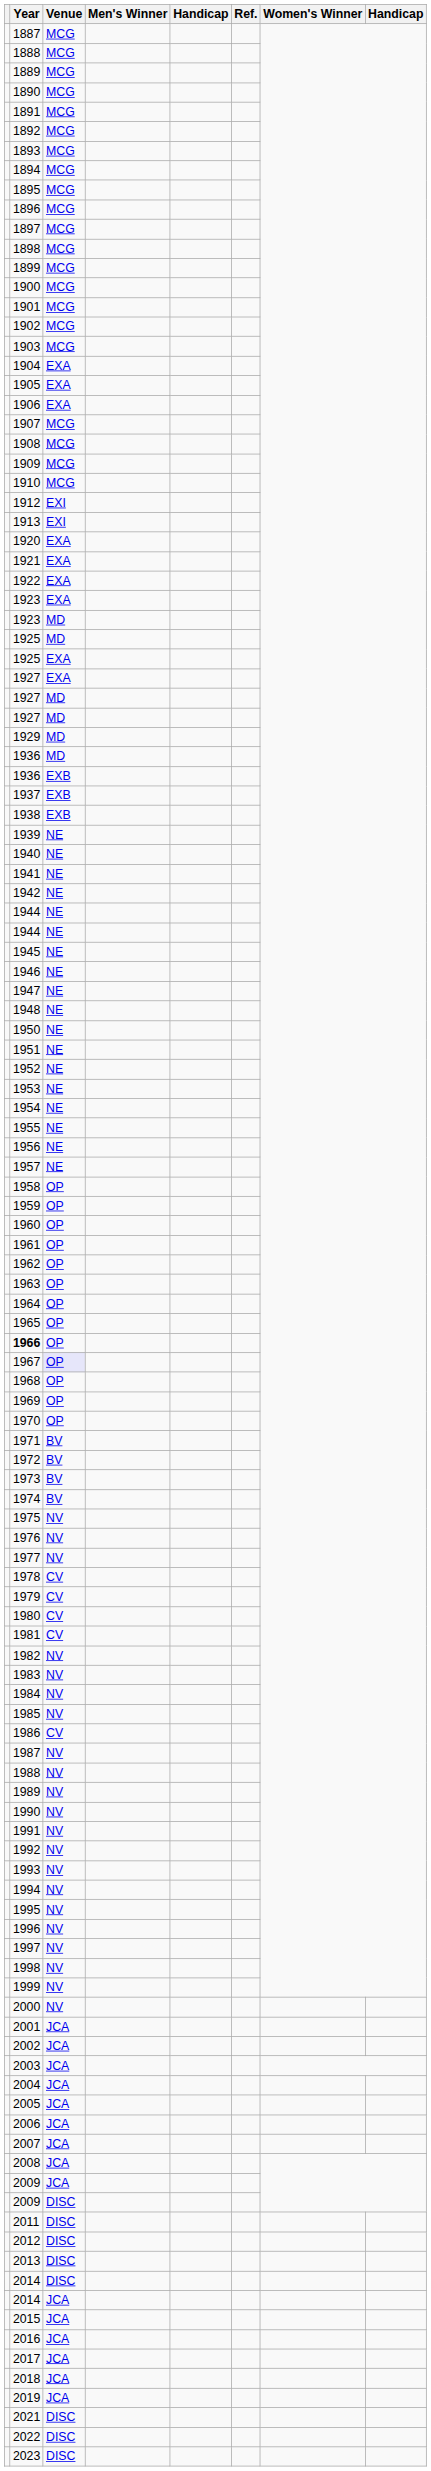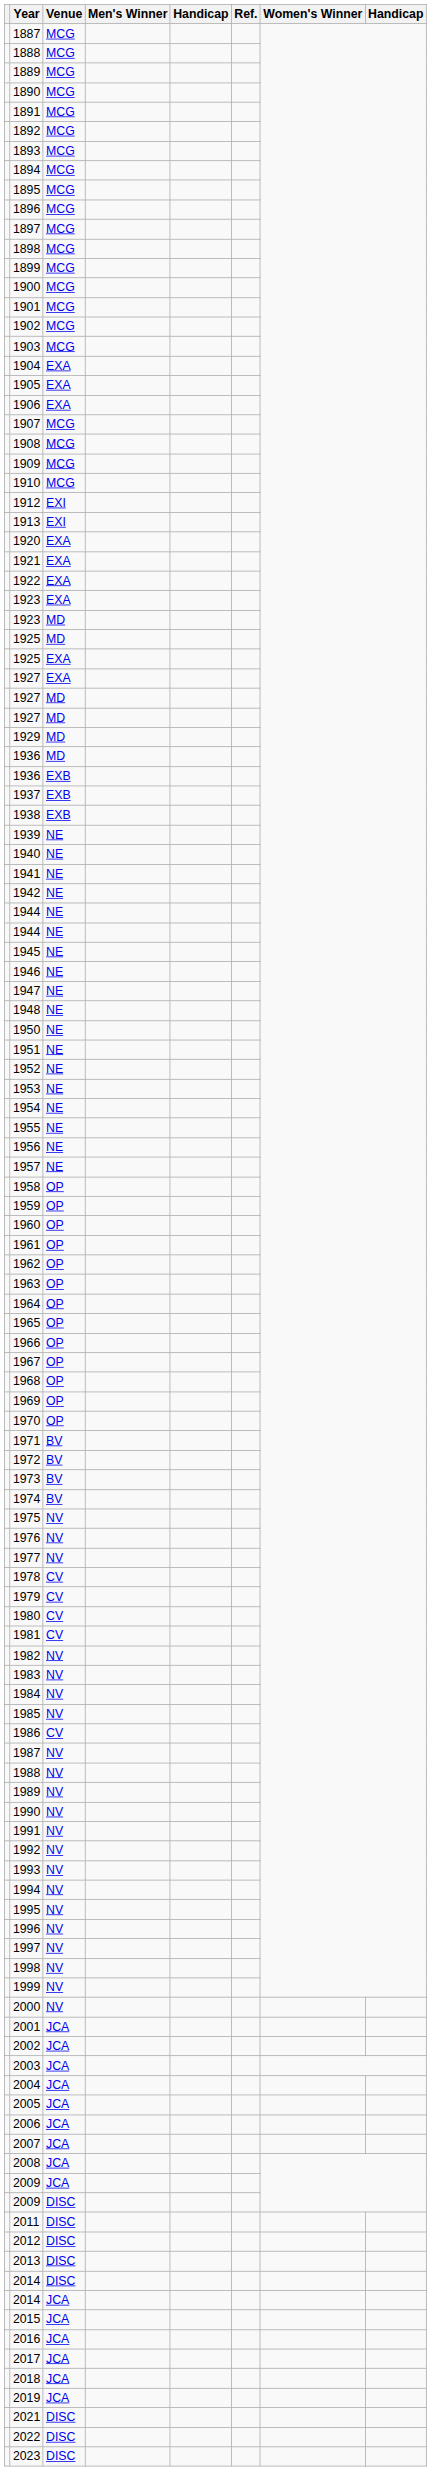1966 | Year: bold -> normal
1967 | Venue: lavender background -> no background
